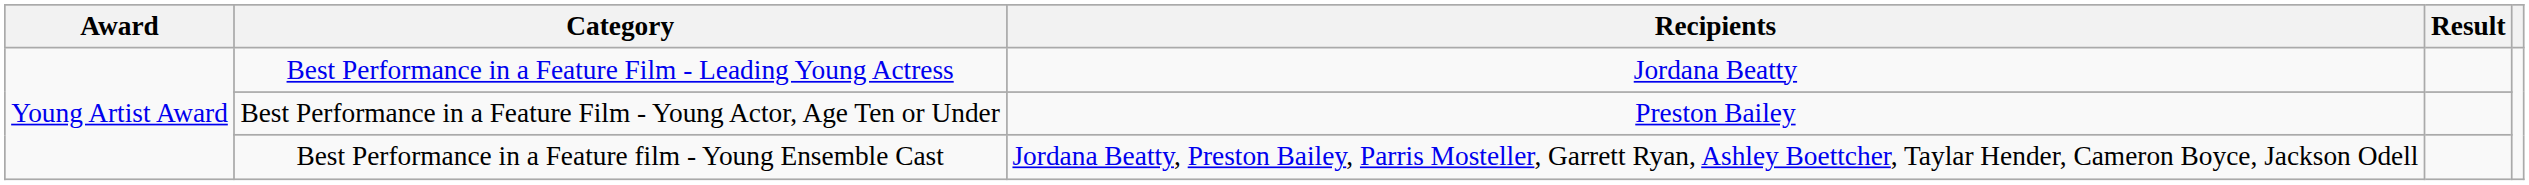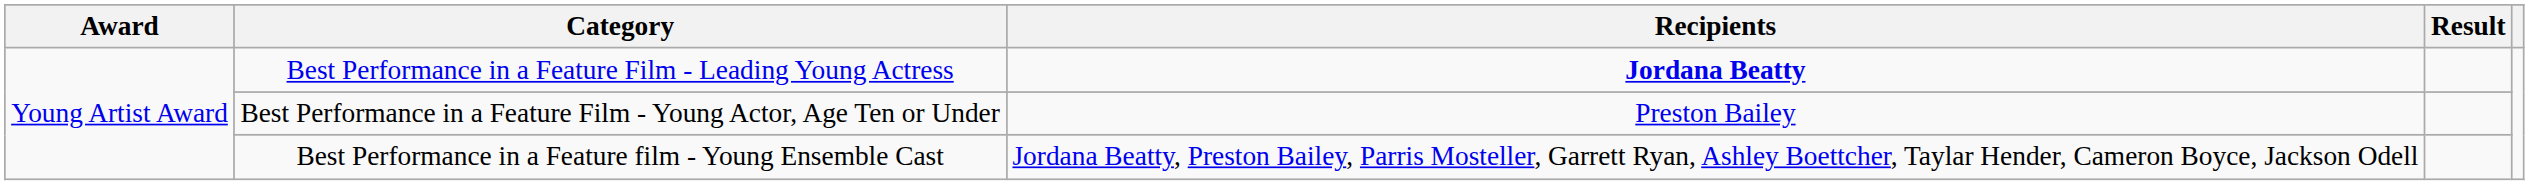Best Performance in a Feature Film - Leading Young Actress | Recipients: normal -> bold
